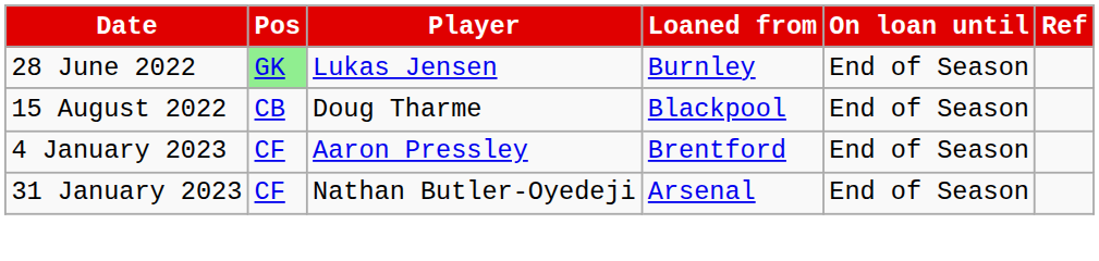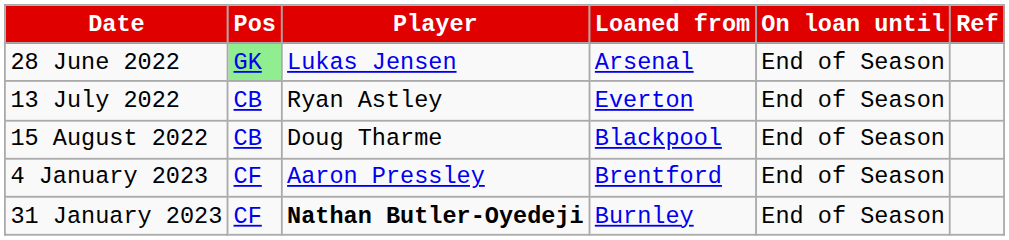28 June 2022 | Loaned from: Burnley -> Arsenal
+ row: 13 July 2022 | CB | Ryan Astley | Everton | End of Season
31 January 2023 | Player: normal -> bold
31 January 2023 | Loaned from: Arsenal -> Burnley
